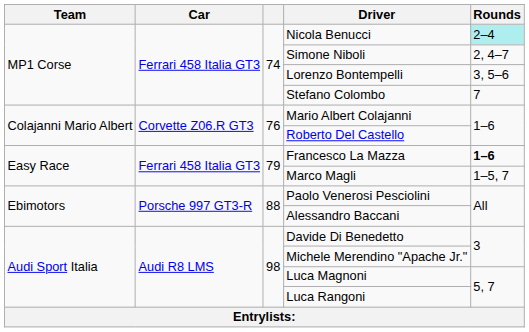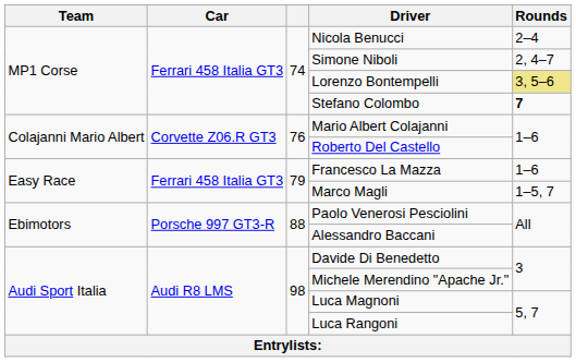Nicola Benucci | Rounds: paleturquoise background -> no background
Lorenzo Bontempelli | Rounds: no background -> khaki background
Stefano Colombo | Rounds: normal -> bold
Francesco La Mazza | Rounds: bold -> normal
